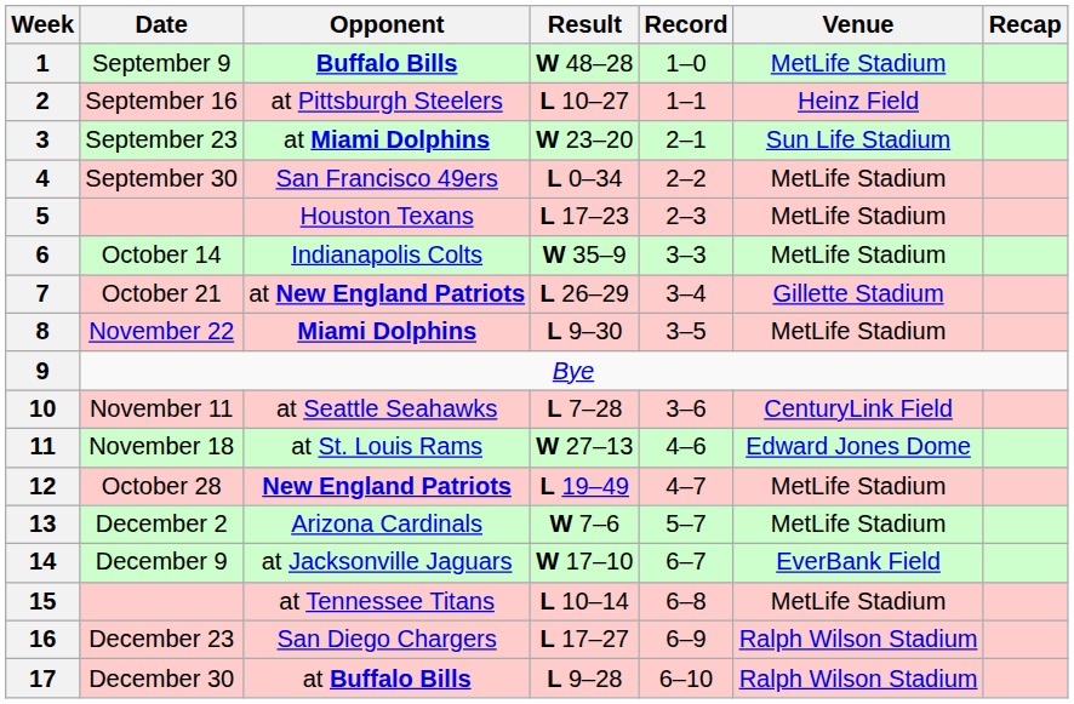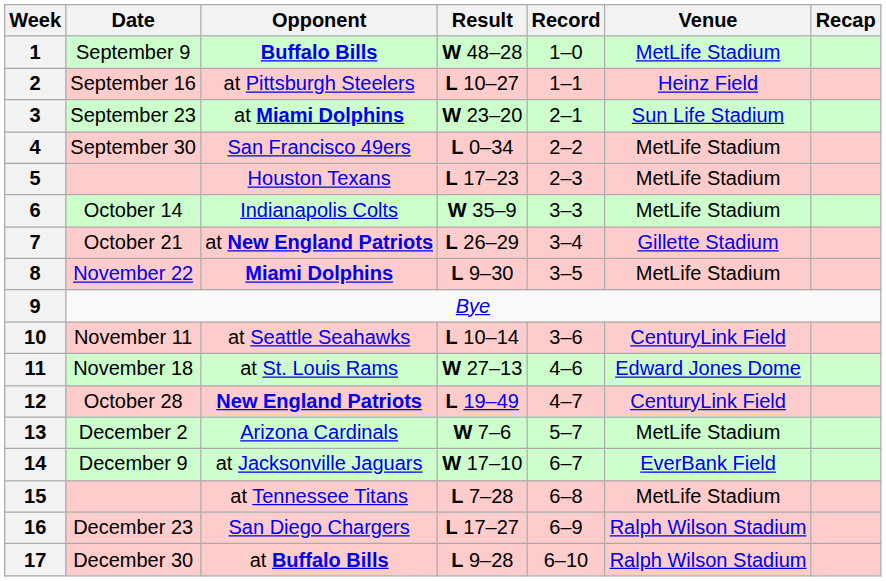10 | Result: L 7–28 -> L 10–14
12 | Venue: MetLife Stadium -> CenturyLink Field
15 | Result: L 10–14 -> L 7–28
